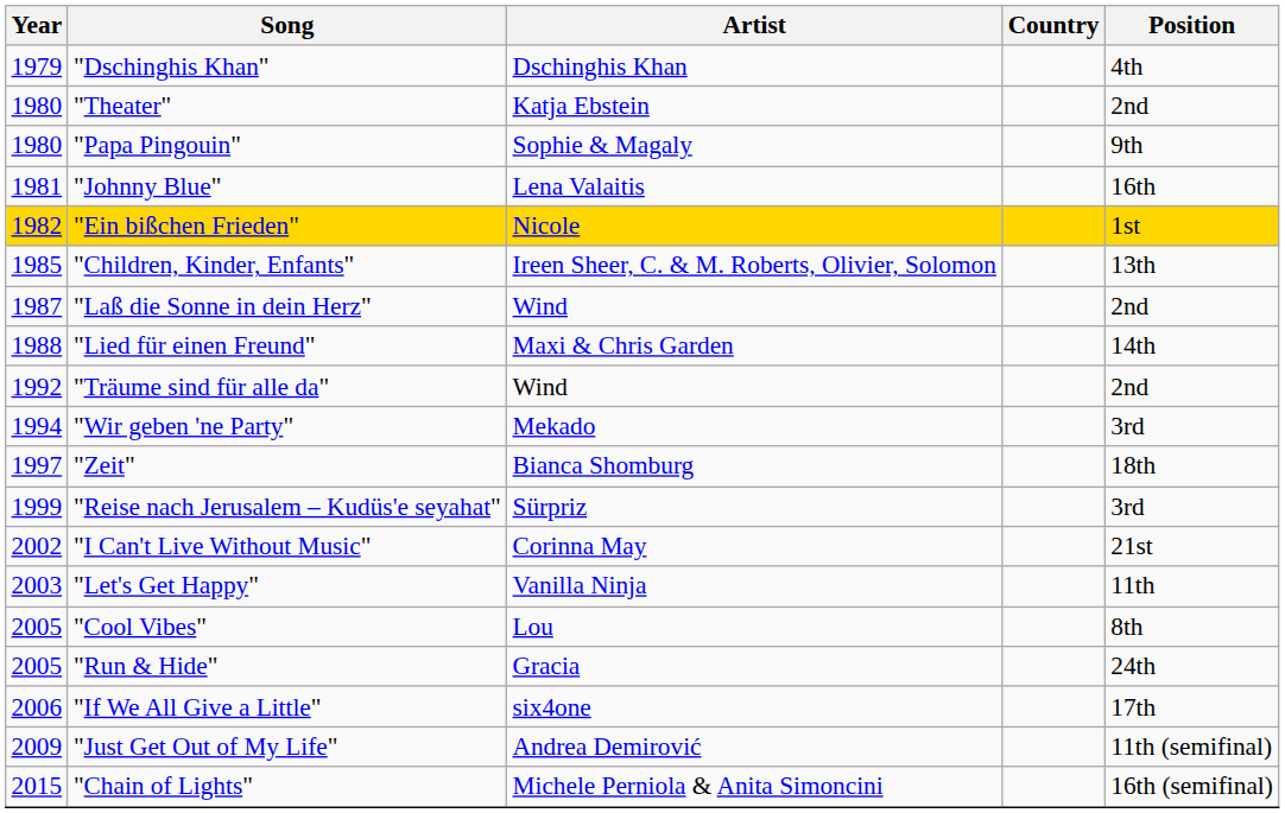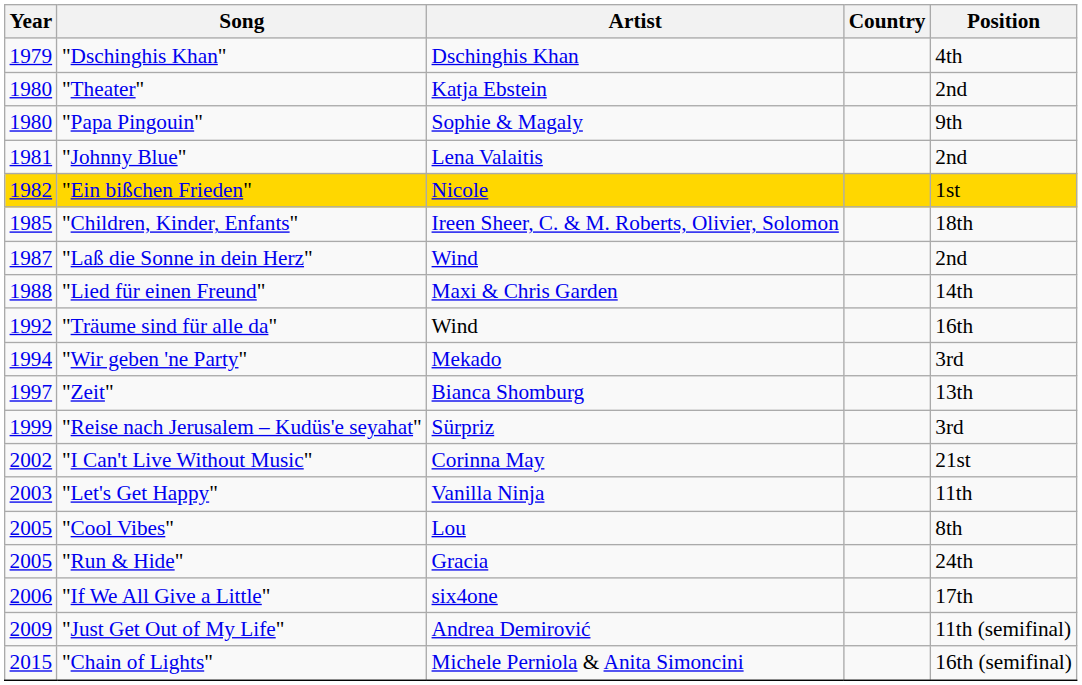"Johnny Blue" | Position: 16th -> 2nd
"Children, Kinder, Enfants" | Position: 13th -> 18th
"Träume sind für alle da" | Position: 2nd -> 16th
"Zeit" | Position: 18th -> 13th
